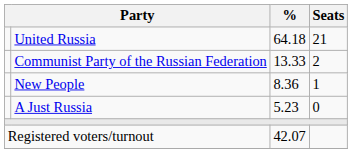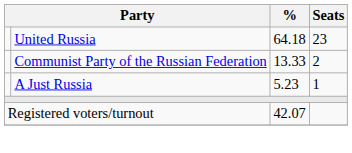United Russia | Seats: 21 -> 23
- row: New People | 8.36 | 1
A Just Russia | Seats: 0 -> 1
